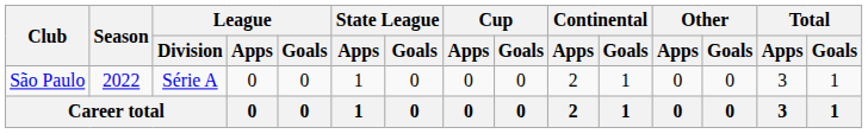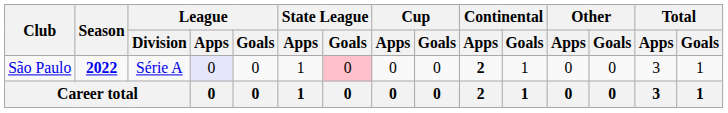São Paulo | Season: normal -> bold
São Paulo | League / Apps: no background -> lavender background
São Paulo | State League / Goals: no background -> pink background
São Paulo | Continental / Apps: normal -> bold
